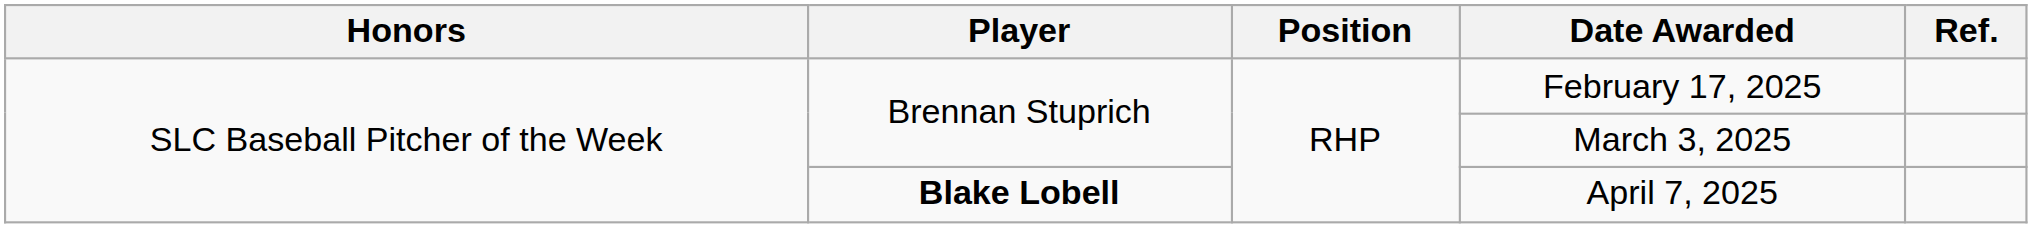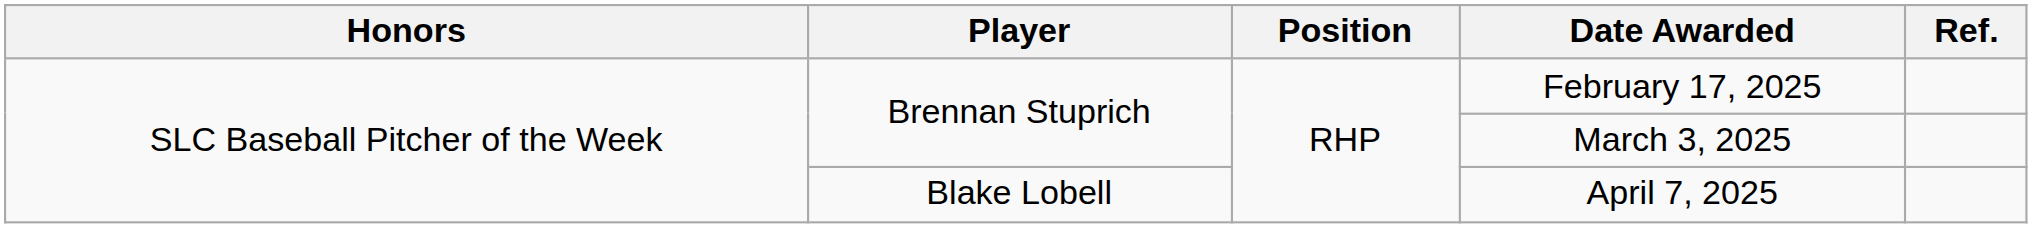April 7, 2025 | Player: bold -> normal
